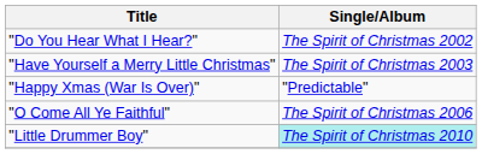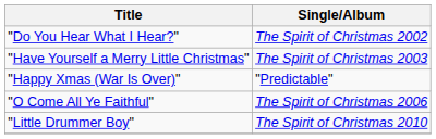"Little Drummer Boy" | Single/Album: paleturquoise background -> no background
